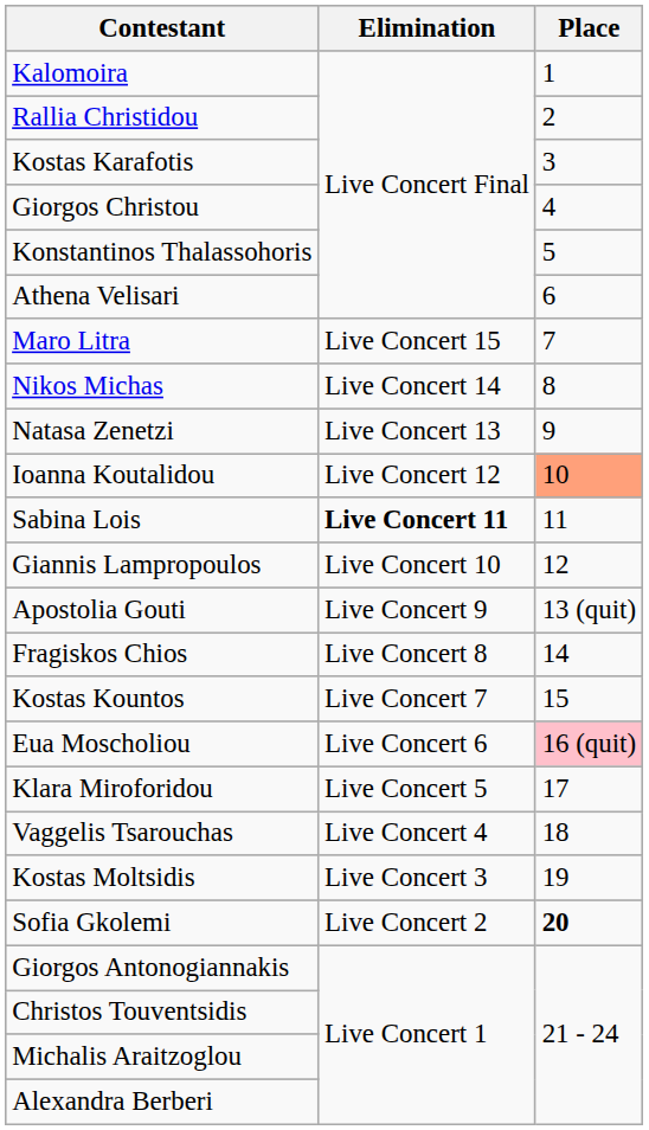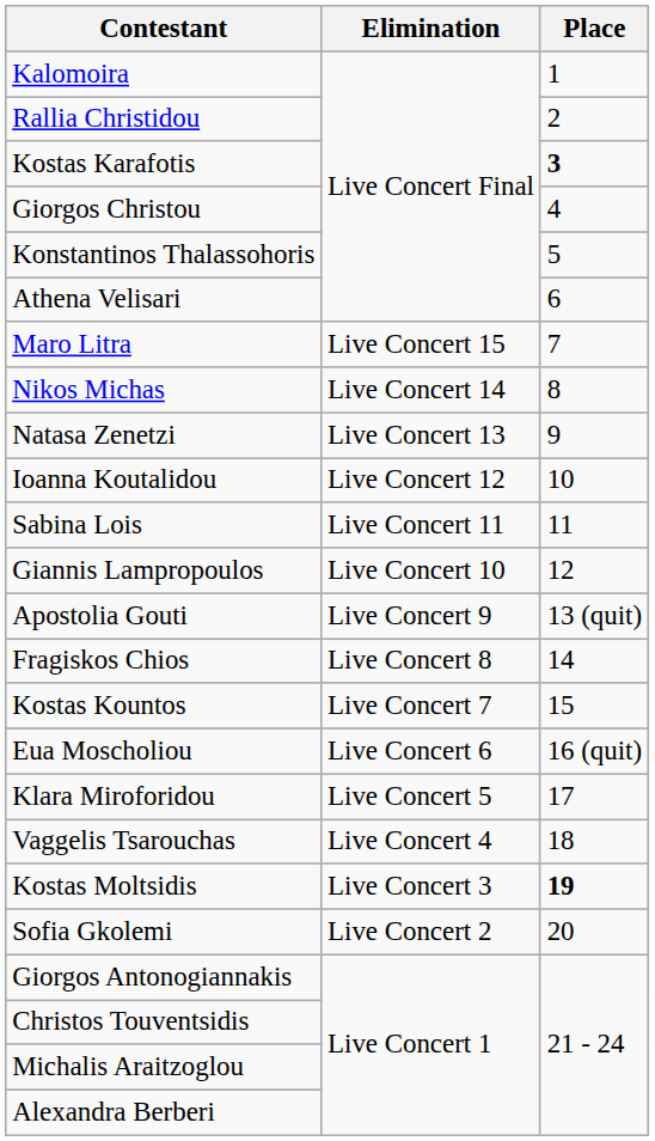Kostas Karafotis | Place: normal -> bold
Ioanna Koutalidou | Place: lightsalmon background -> no background
Sabina Lois | Elimination: bold -> normal
Eua Moscholiou | Place: pink background -> no background
Kostas Moltsidis | Place: normal -> bold
Sofia Gkolemi | Place: bold -> normal
